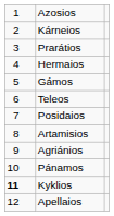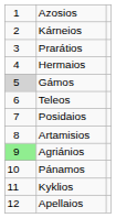Gámos | column 1: no background -> lightgrey background
Agriánios | column 1: no background -> lightgreen background
Kyklios | column 1: bold -> normal
